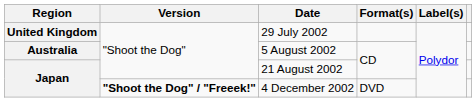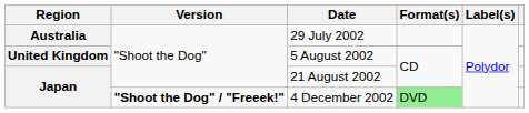29 July 2002 | Region: United Kingdom -> Australia
5 August 2002 | Region: Australia -> United Kingdom
4 December 2002 | Format(s): no background -> lightgreen background
